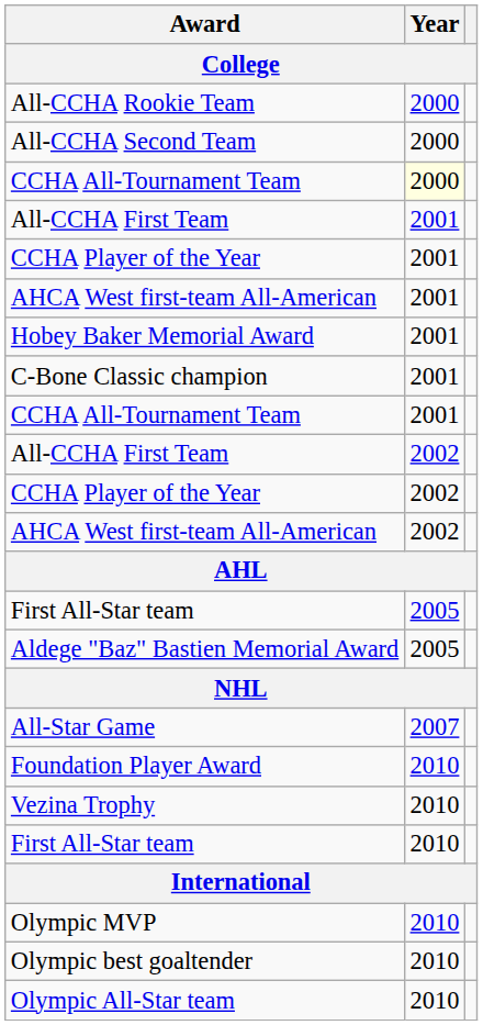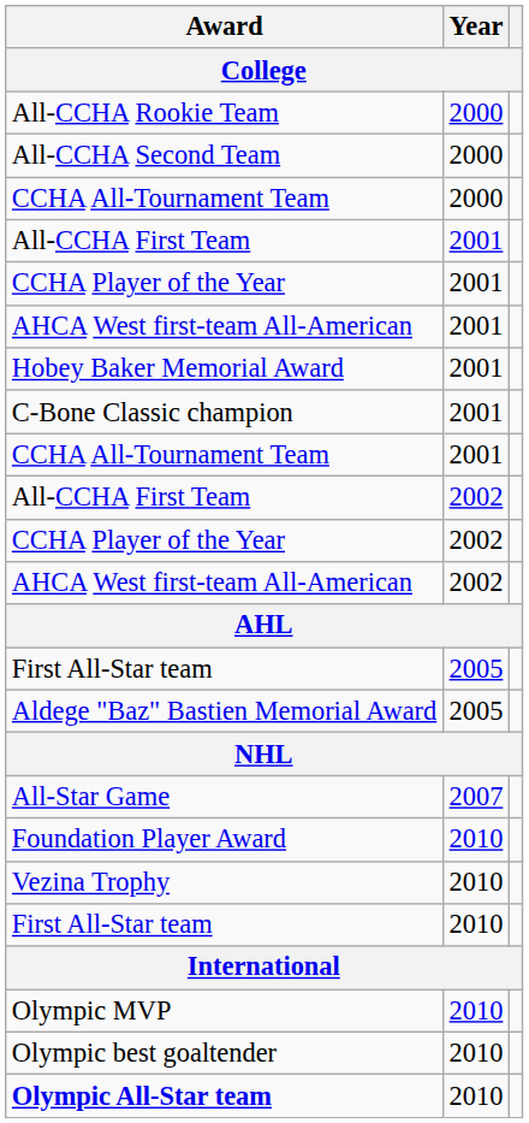CCHA All-Tournament Team / 2000 | Year: lightyellow background -> no background
Olympic All-Star team | Award: normal -> bold
